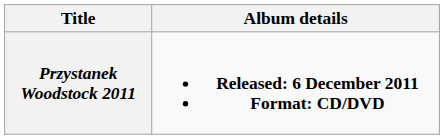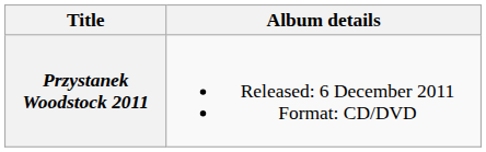Przystanek Woodstock 2011 | Album details: bold -> normal
